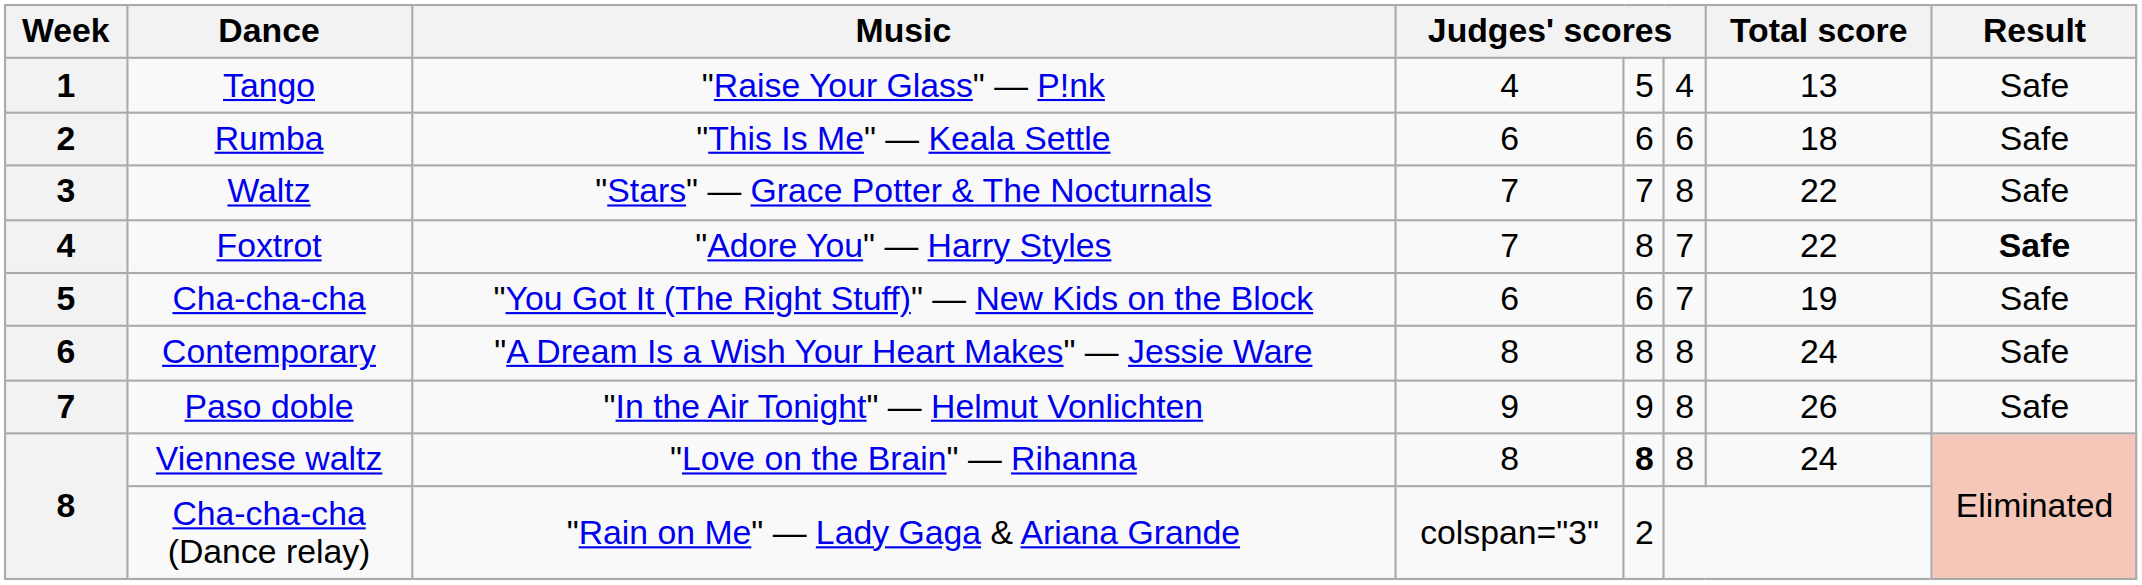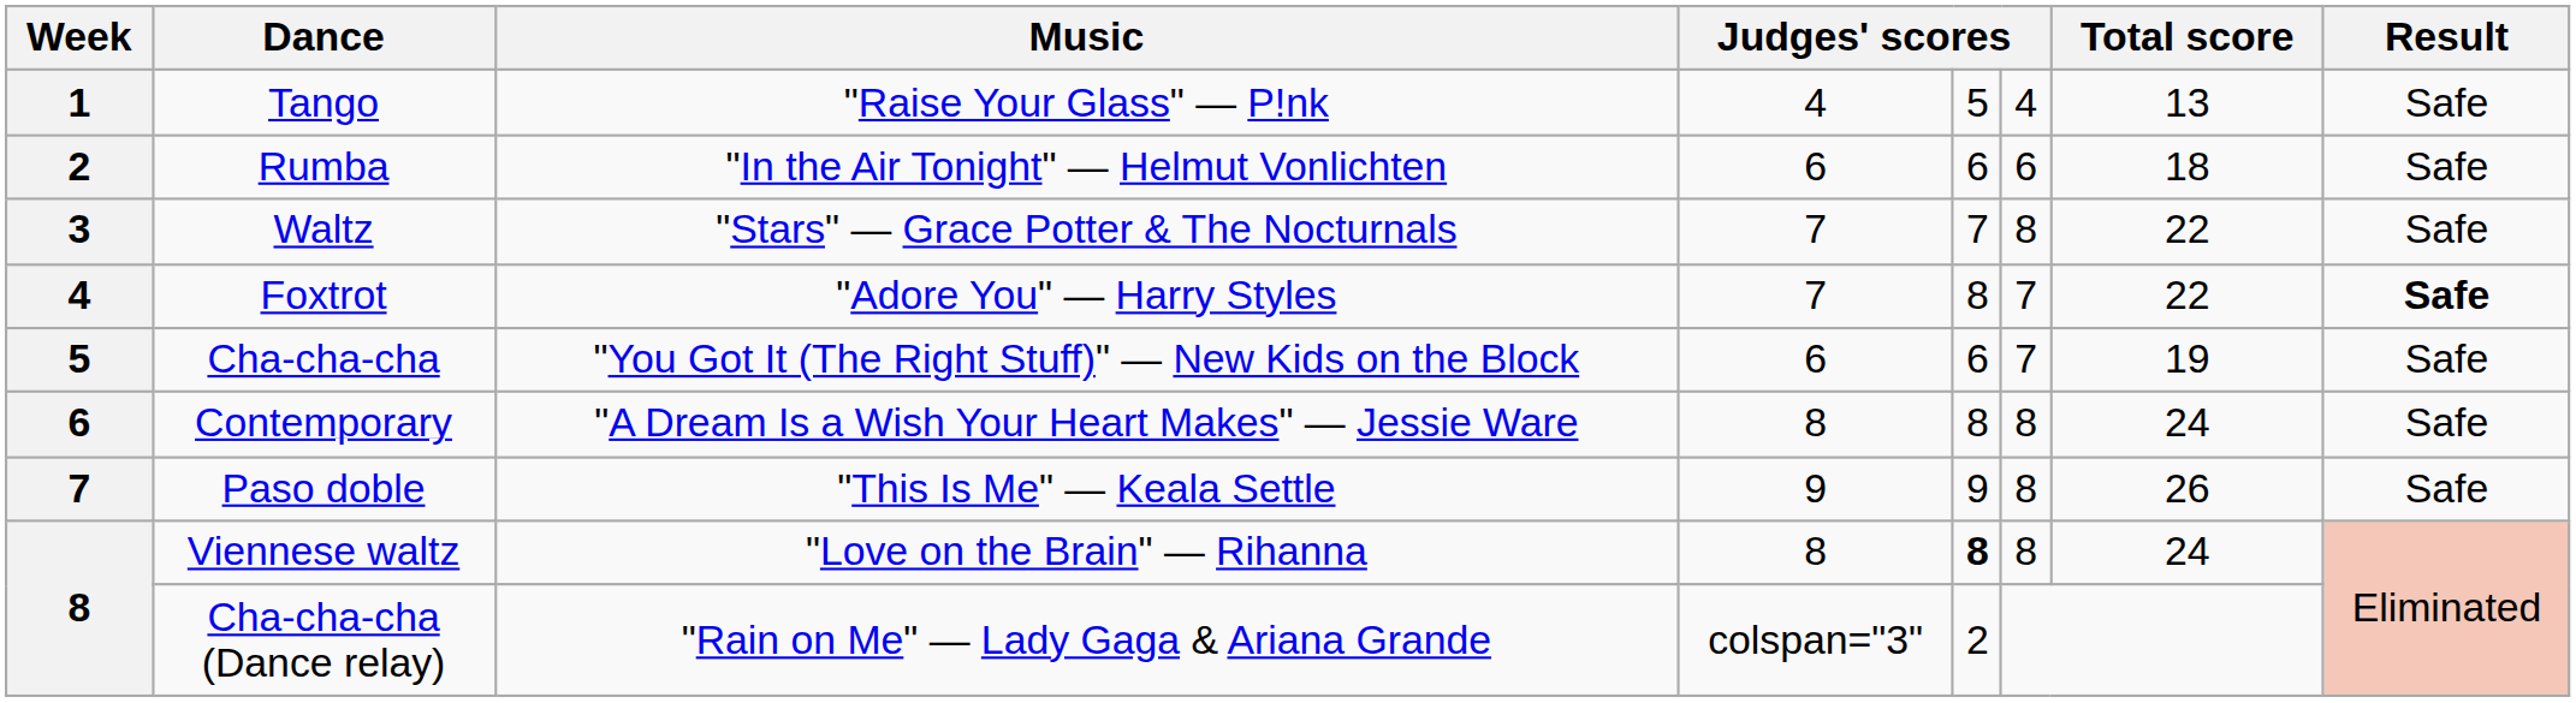Rumba | Music: "This Is Me" — Keala Settle -> "In the Air Tonight" — Helmut Vonlichten
Paso doble | Music: "In the Air Tonight" — Helmut Vonlichten -> "This Is Me" — Keala Settle
